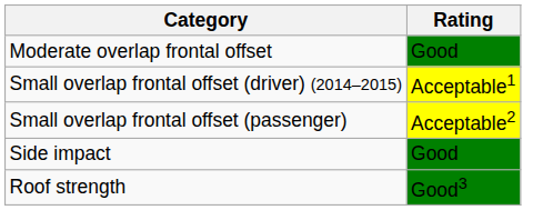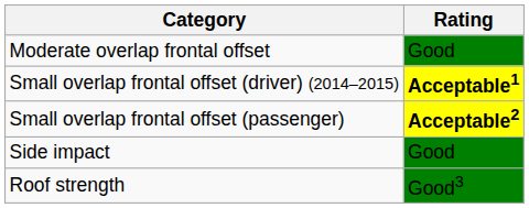Small overlap frontal offset (driver) (2014–2015) | Rating: normal -> bold
Small overlap frontal offset (passenger) | Rating: normal -> bold
